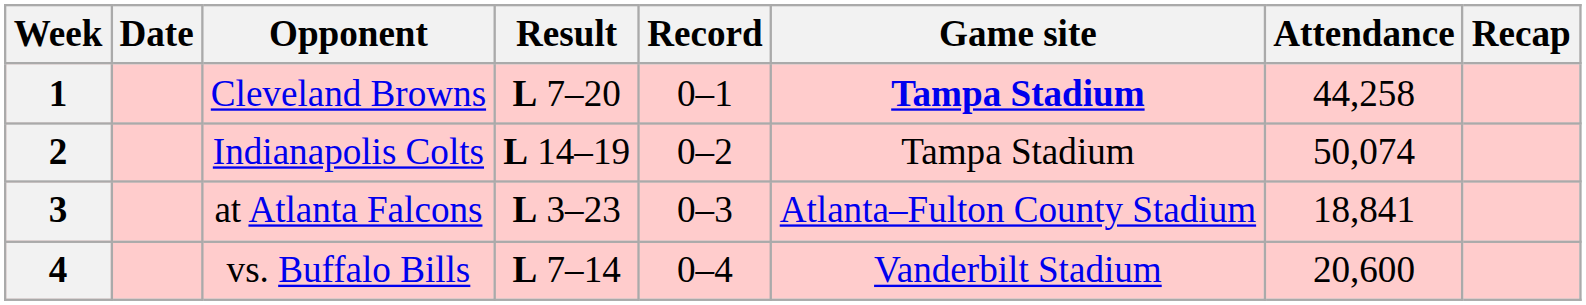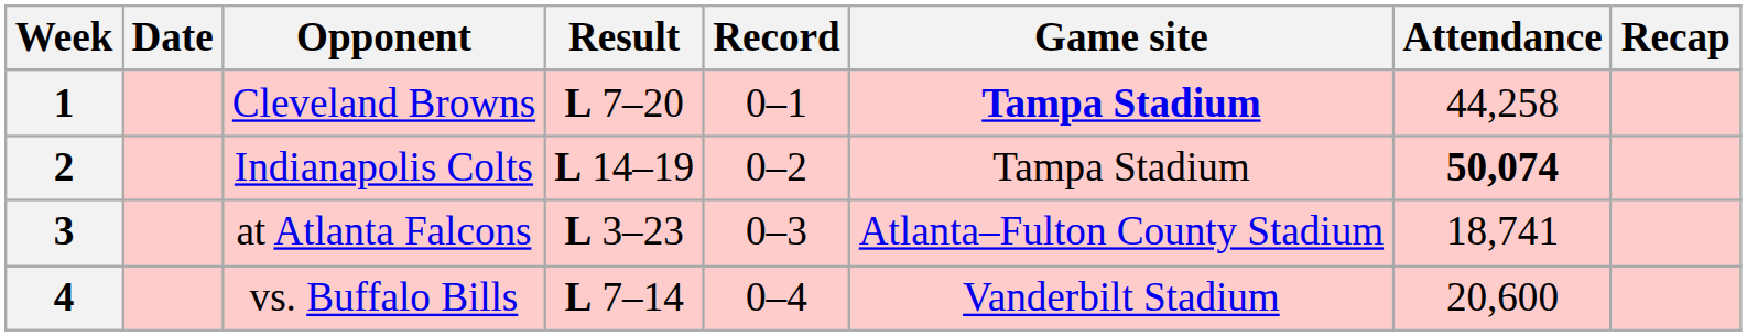2 | Attendance: normal -> bold
3 | Attendance: 18,841 -> 18,741
